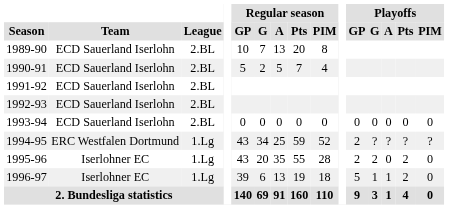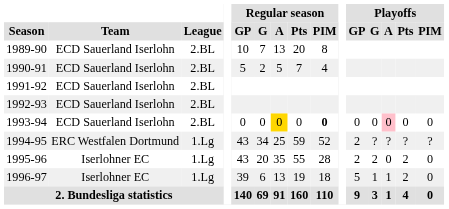1993-94 | Regular season / A: no background -> gold background
1993-94 | Regular season / PIM: normal -> bold
1993-94 | Playoffs / A: no background -> pink background
